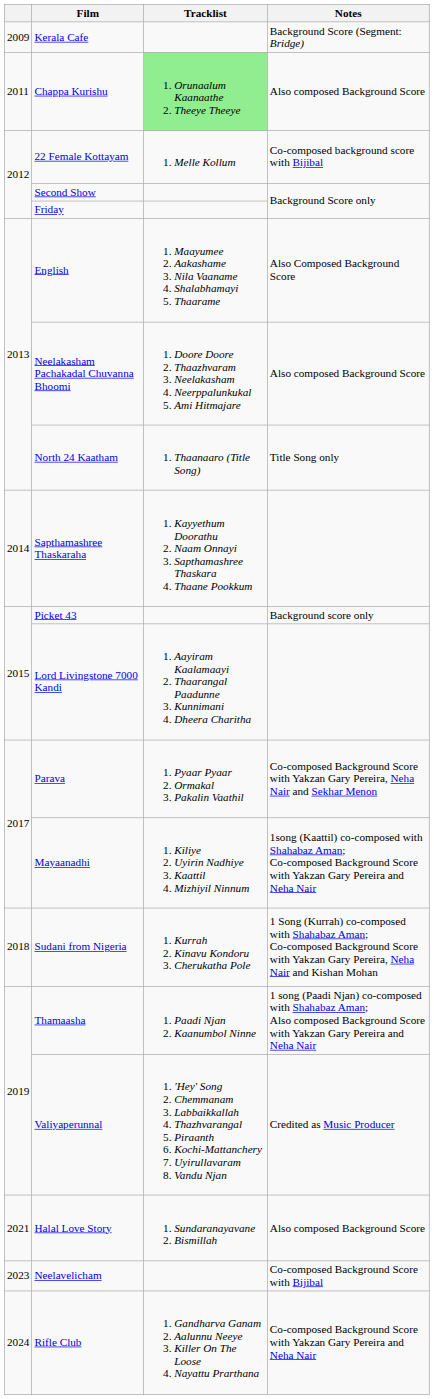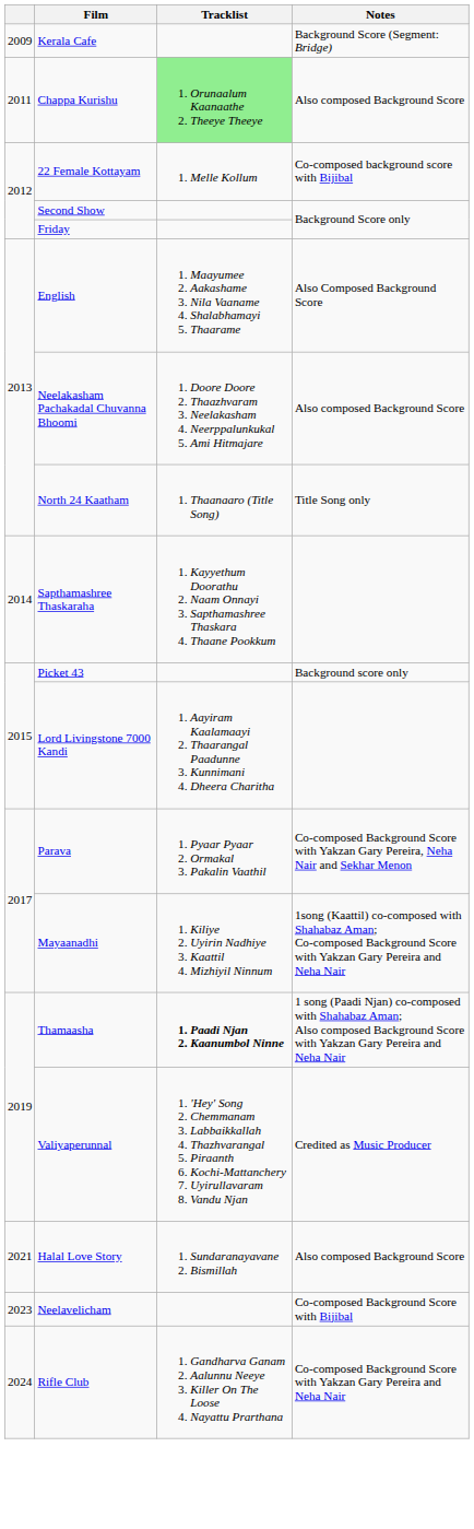- row: 2018 | Sudani from Nigeria | Kurrah Kinavu Kondoru Cherukatha Pole | 1 Song (Kurrah) co-composed with Shahabaz Aman; Co-composed Background Score with Yakzan Gary Pereira, Neha Nair and Kishan Mohan
Thamaasha | Tracklist: normal -> bold
